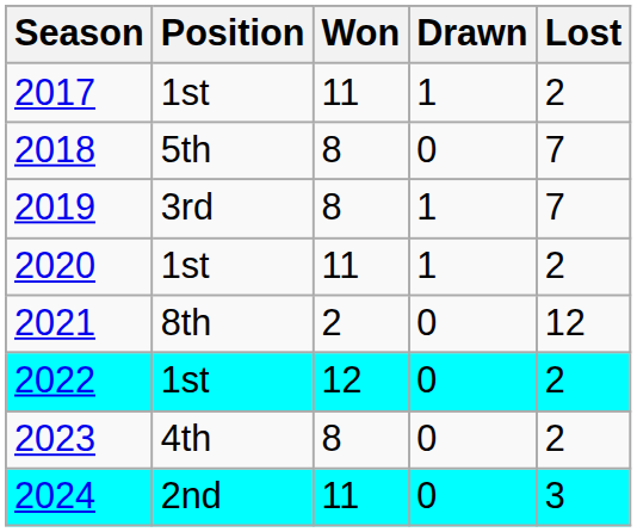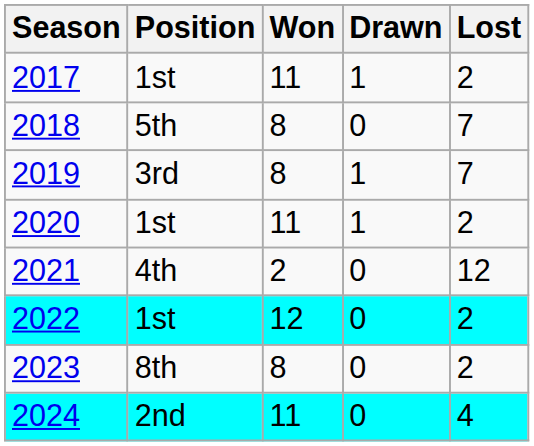2021 | Position: 8th -> 4th
2023 | Position: 4th -> 8th
2024 | Lost: 3 -> 4
